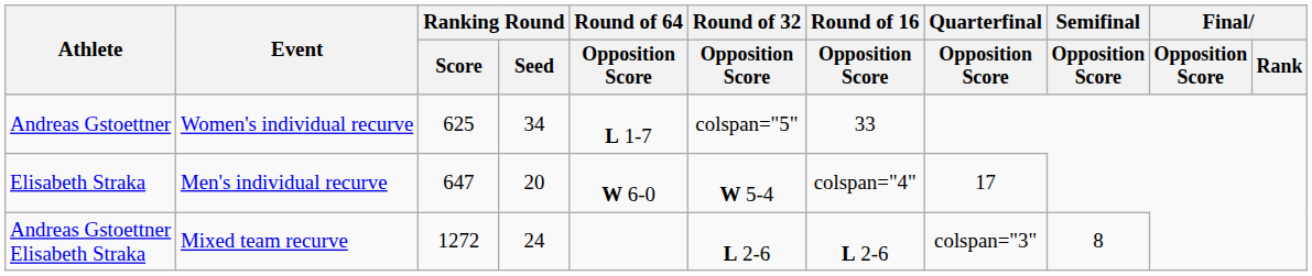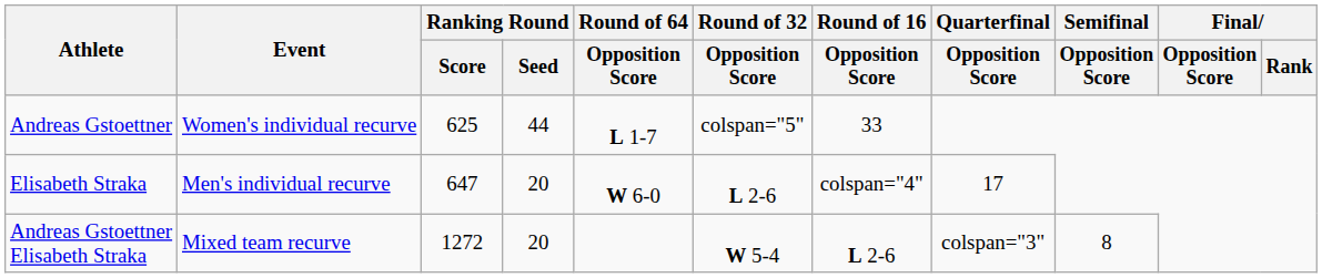Andreas Gstoettner | Ranking Round / Seed: 34 -> 44
Elisabeth Straka | Round of 32 / Opposition Score: W 5-4 -> L 2-6
Andreas Gstoettner Elisabeth Straka | Ranking Round / Seed: 24 -> 20
Andreas Gstoettner Elisabeth Straka | Round of 32 / Opposition Score: L 2-6 -> W 5-4
